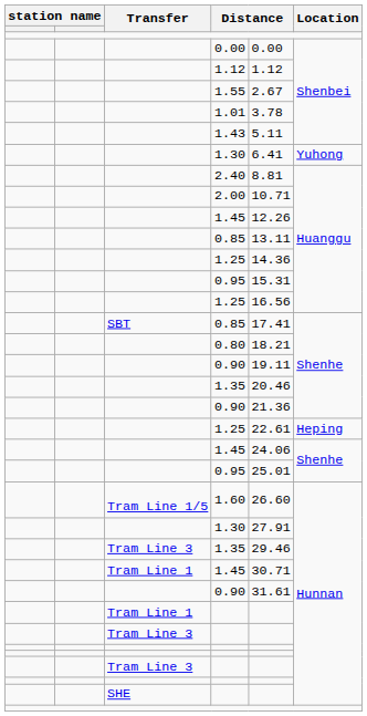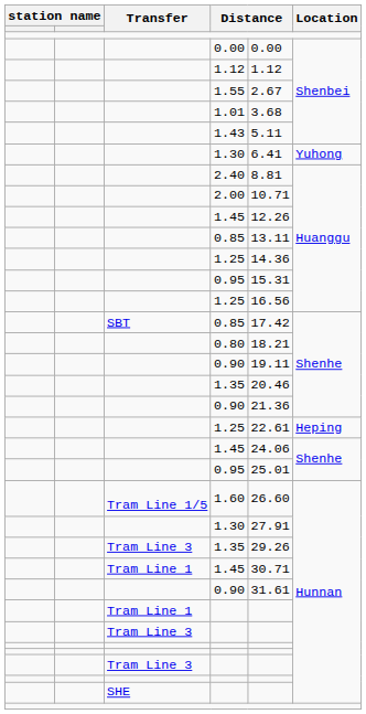1.01 | column 5: 3.78 -> 3.68
SBT / 0.85 | column 5: 17.41 -> 17.42
Tram Line 3 / 1.35 | column 5: 29.46 -> 29.26
